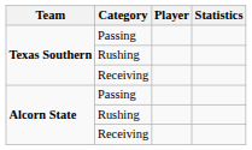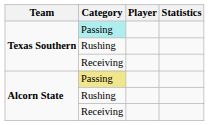Texas Southern / Passing | Category: no background -> paleturquoise background
Alcorn State / Passing | Category: no background -> khaki background
